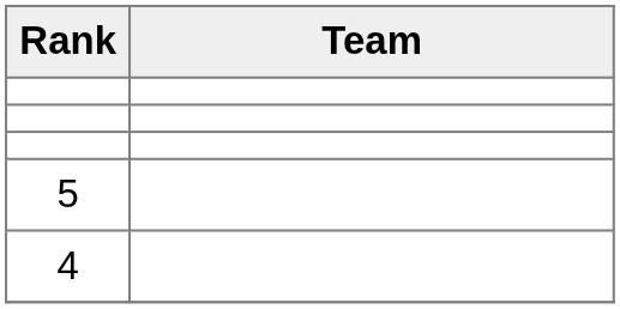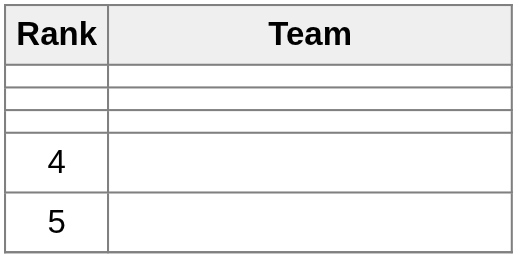row 5 | Rank: 5 -> 4
row 6 | Rank: 4 -> 5
